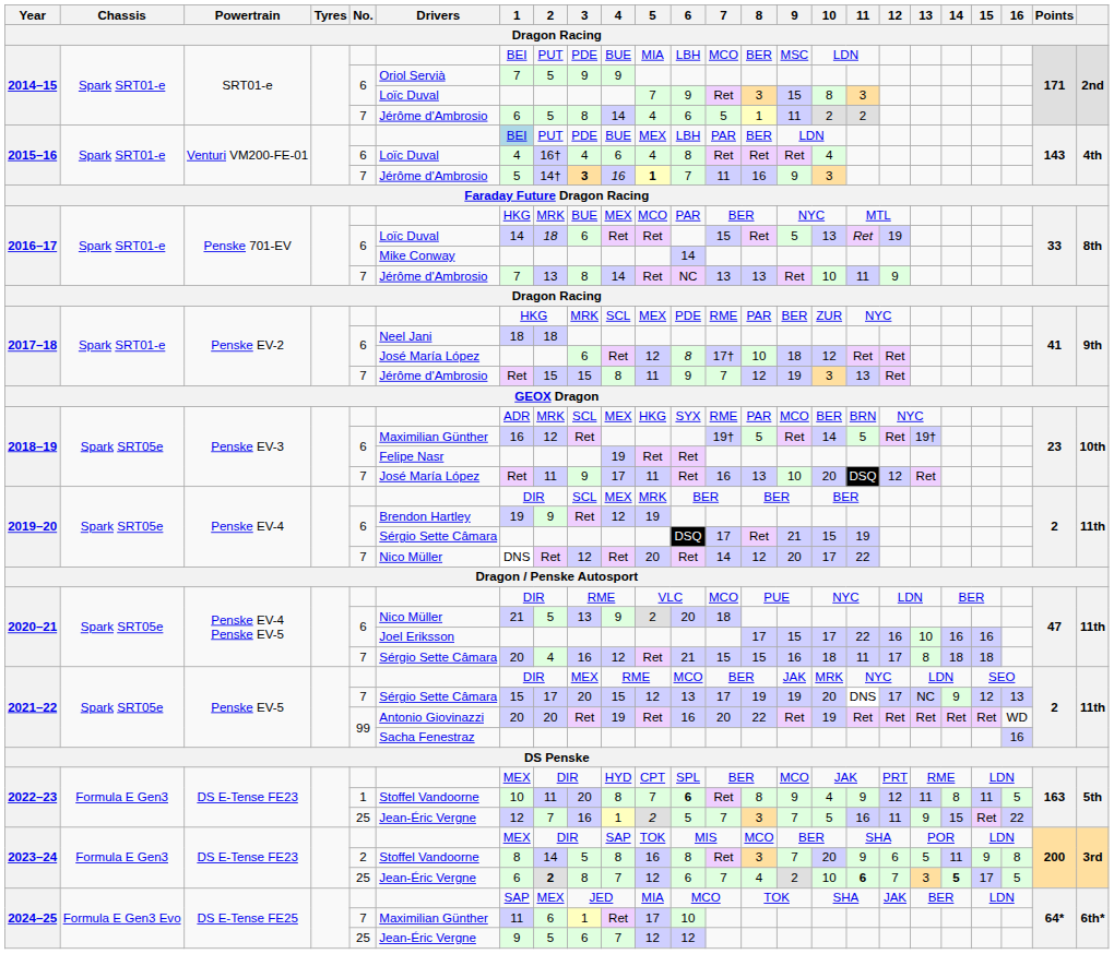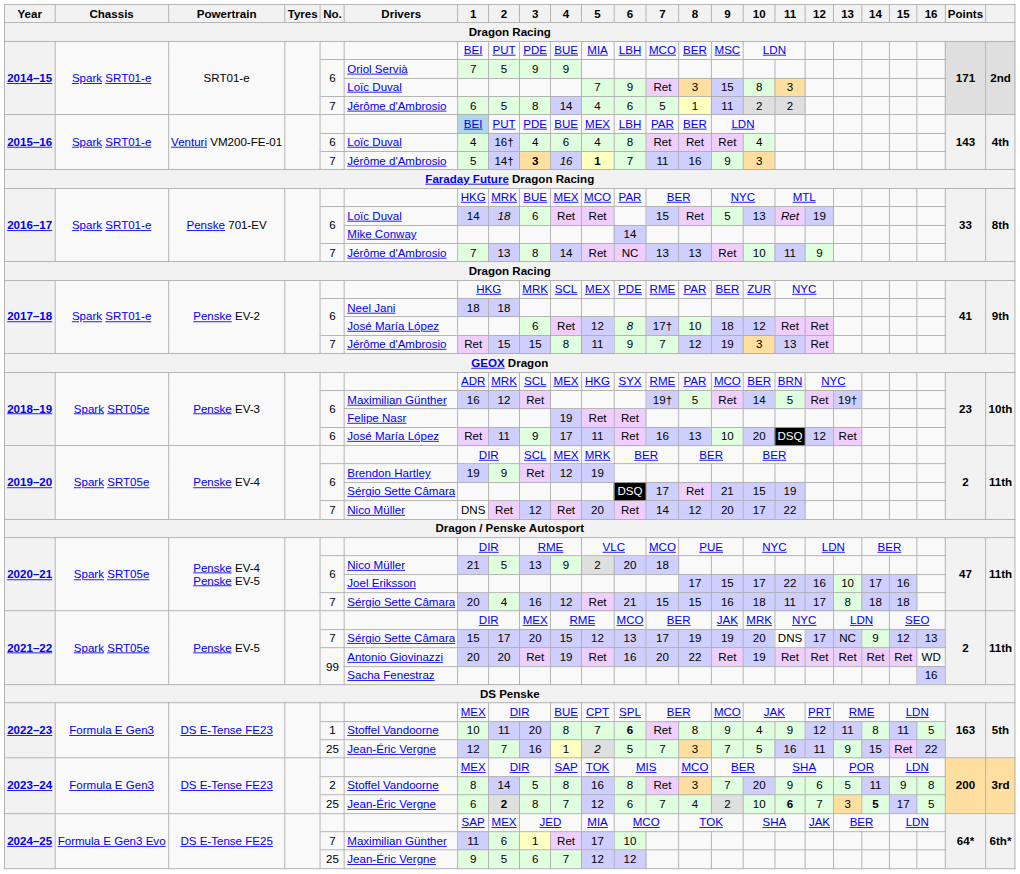row 24 | No.: 7 -> 6
row 32 | 14: 16 -> 17
row 39 | 4: HYD -> BUE
